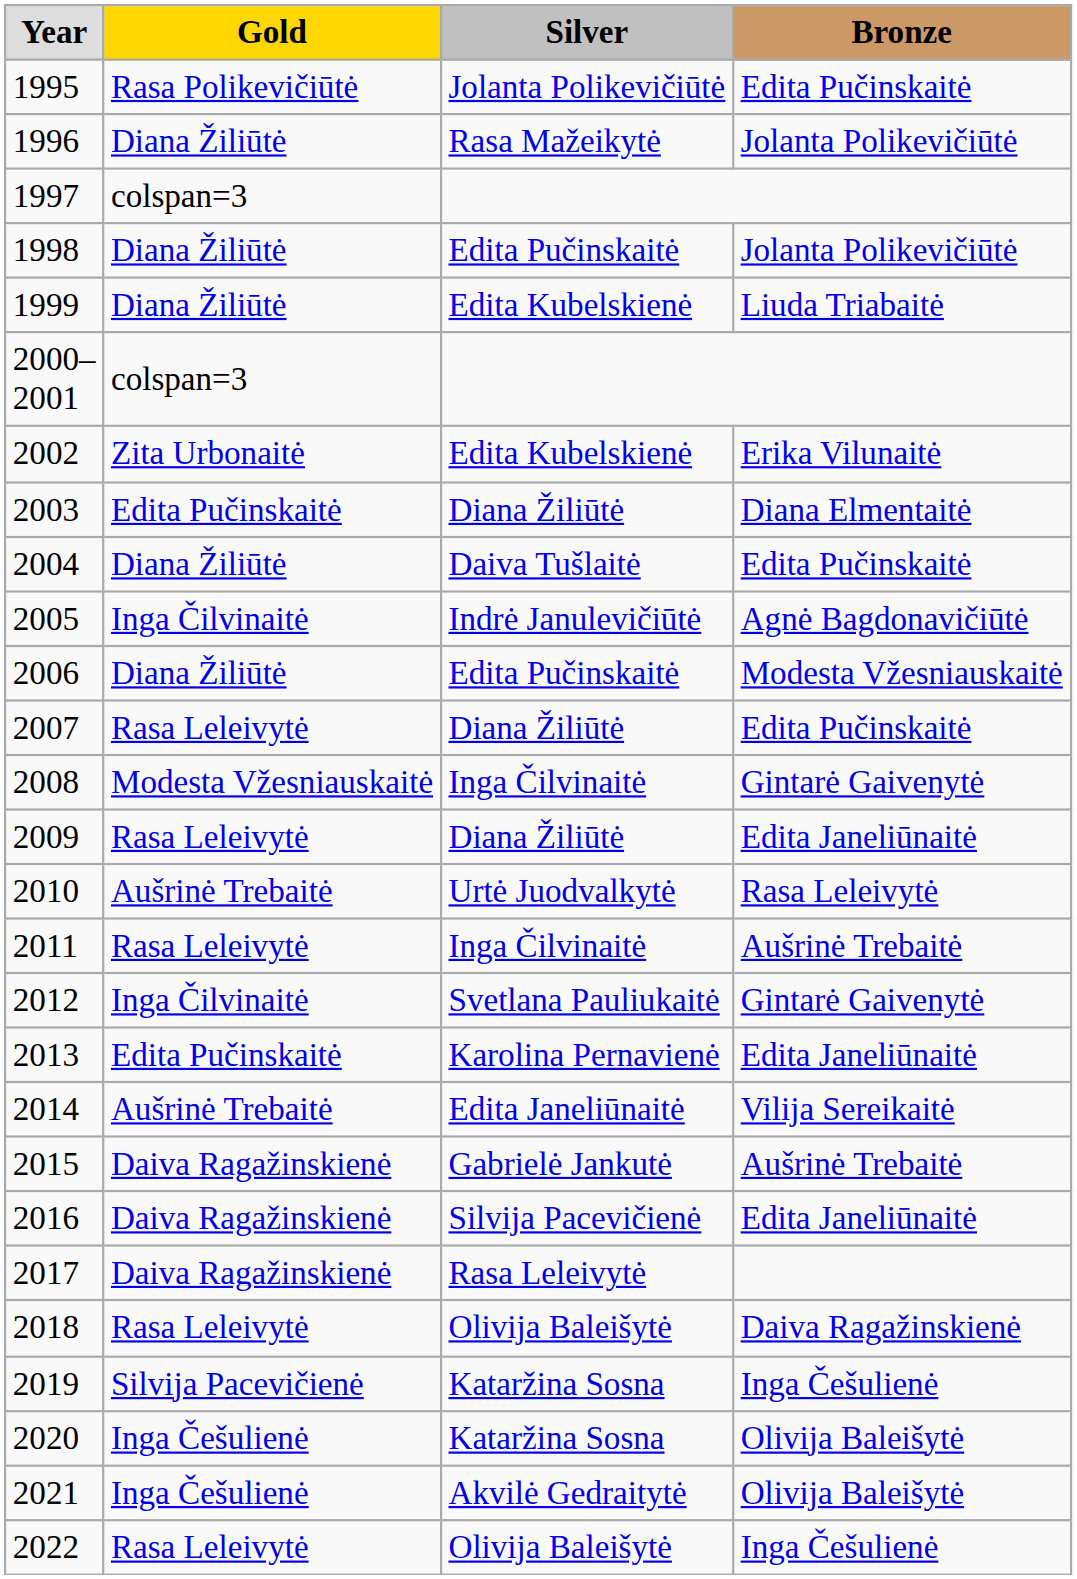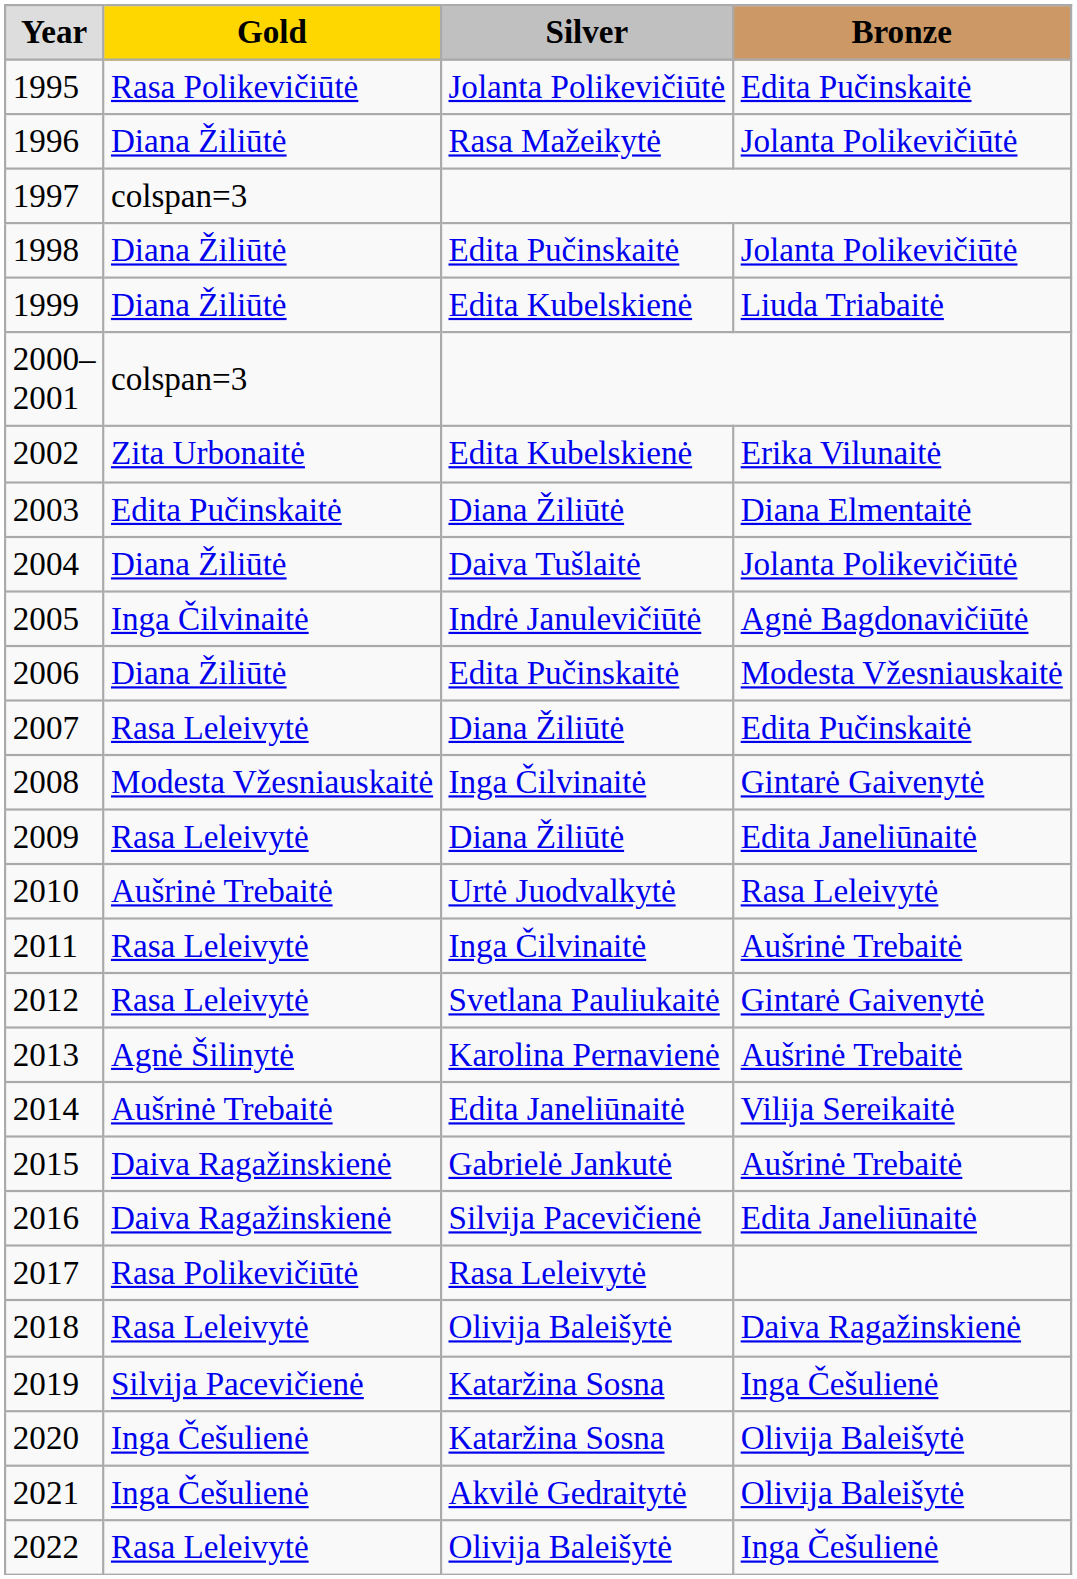2004 | column 4: Edita Pučinskaitė -> Jolanta Polikevičiūtė
2012 | column 2: Inga Čilvinaitė -> Rasa Leleivytė
2013 | column 2: Edita Pučinskaitė -> Agnė Šilinytė
2013 | column 4: Edita Janeliūnaitė -> Aušrinė Trebaitė
2017 | column 2: Daiva Ragažinskienė -> Rasa Polikevičiūtė
